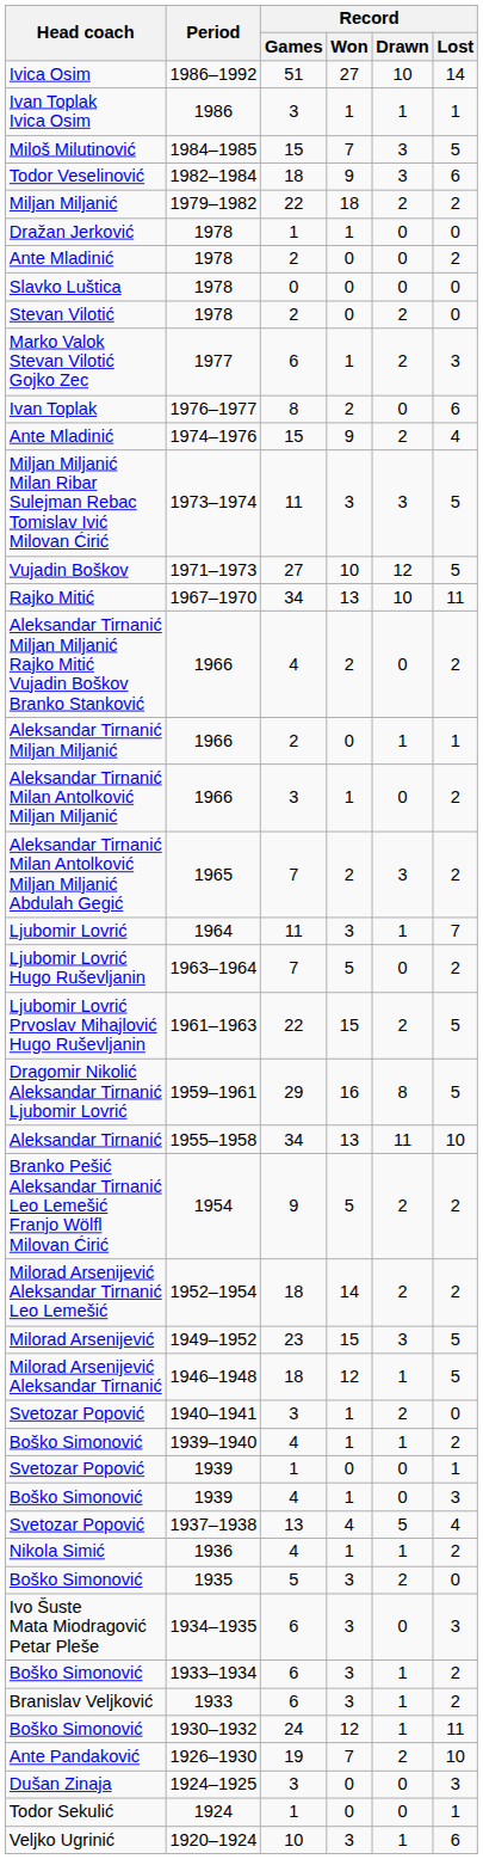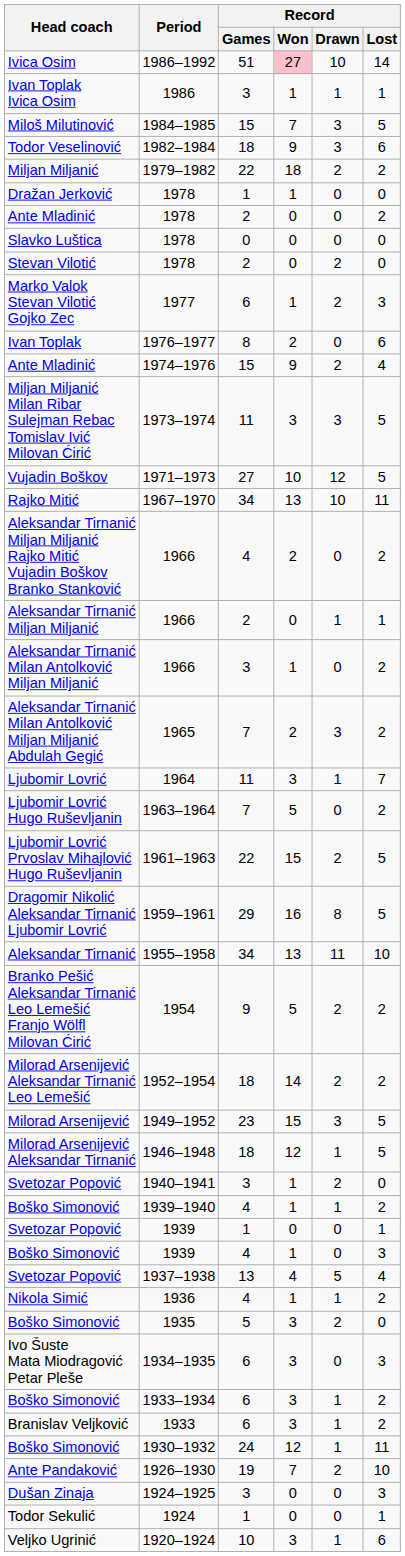1986–1992 | Record / Won: no background -> pink background
